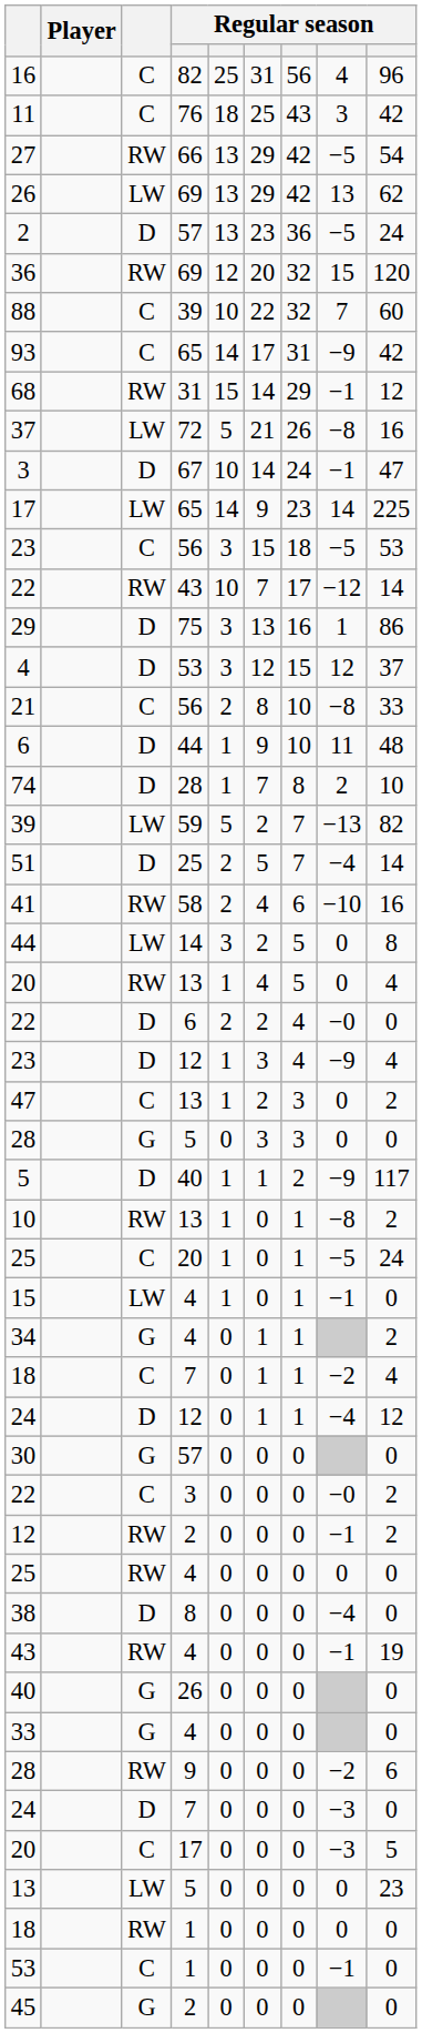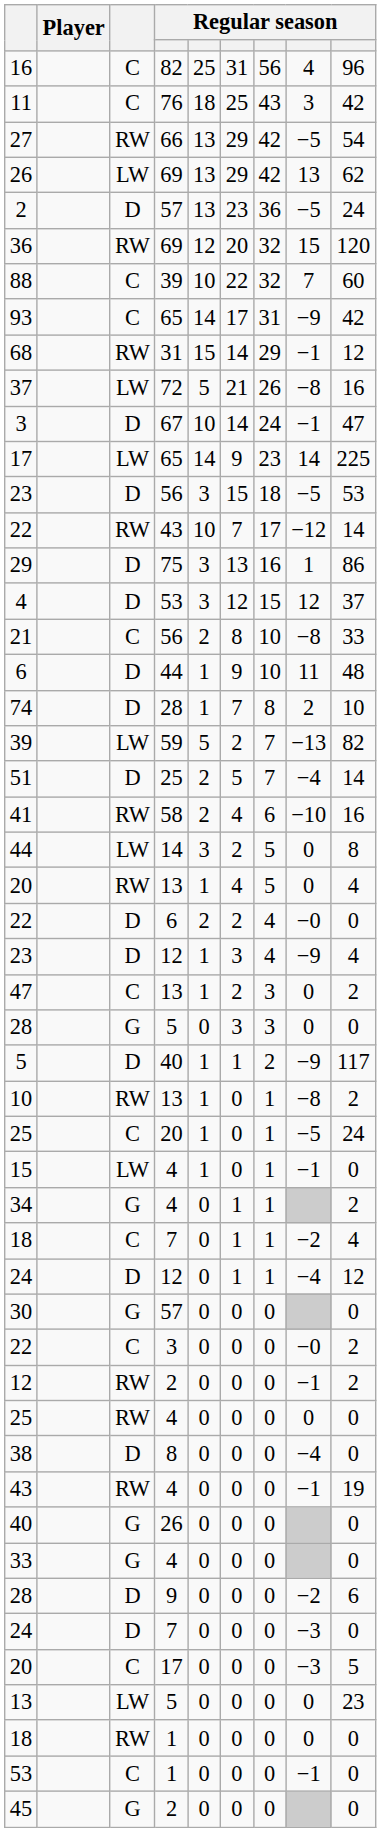23 / 56 | column 3: C -> D
28 / 9 | column 3: RW -> D
